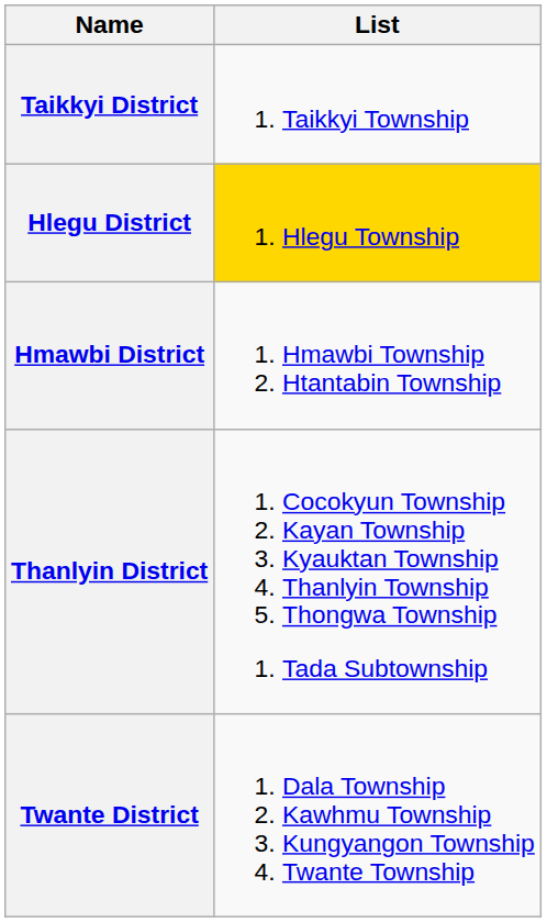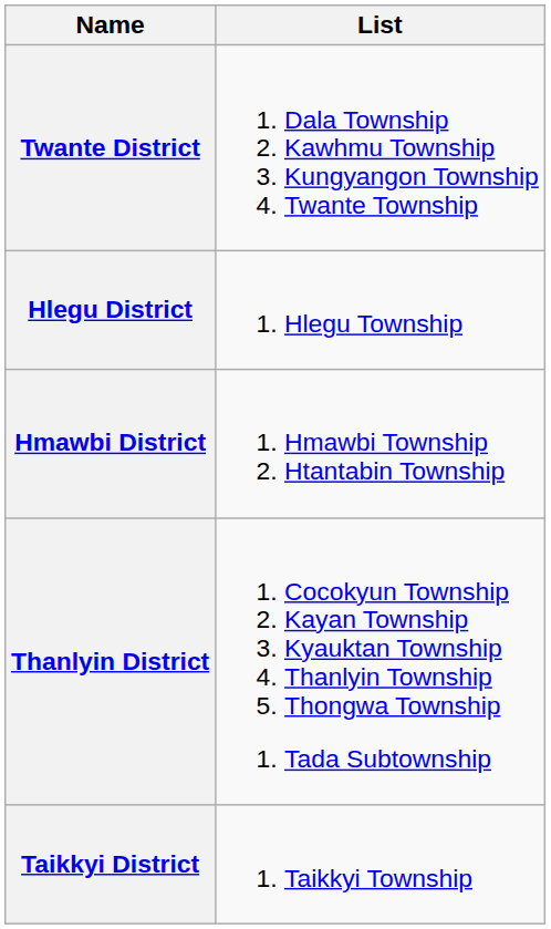rows swapped: Taikkyi District <-> Twante District
Hlegu District | List: gold background -> no background
